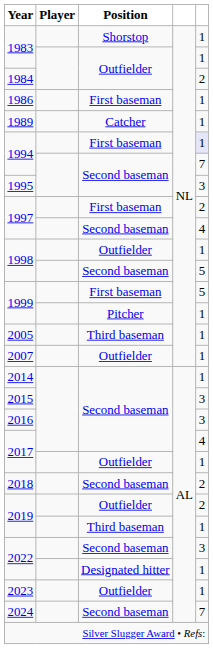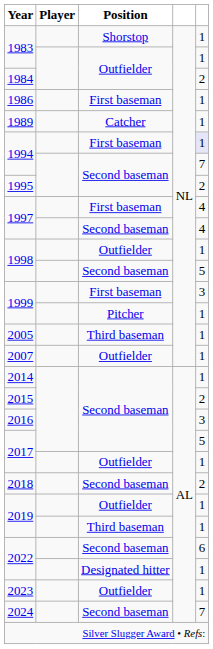1995 | column 5: 3 -> 2
1997 / First baseman | column 5: 2 -> 4
1999 / First baseman | column 5: 5 -> 3
2015 | column 5: 3 -> 2
2017 / Second baseman | column 5: 4 -> 5
2019 / Outfielder | column 5: 2 -> 1
2022 / Second baseman | column 5: 3 -> 6
